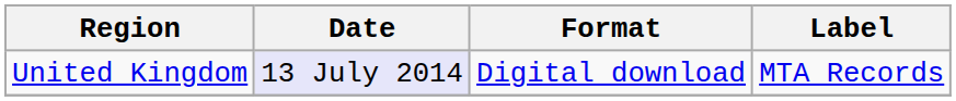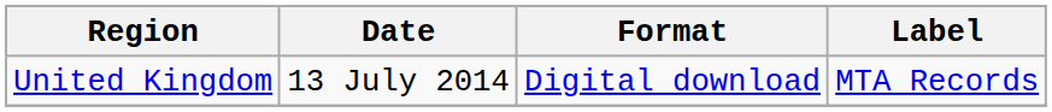United Kingdom | Date: lavender background -> no background
